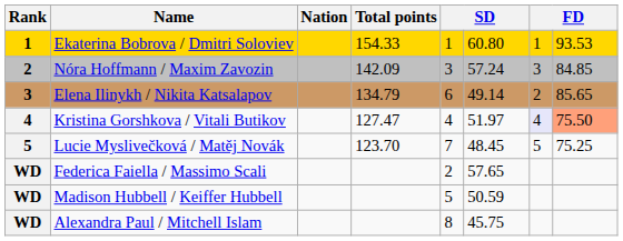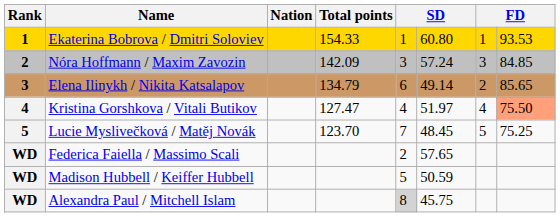Kristina Gorshkova / Vitali Butikov | column 7: lavender background -> no background
Alexandra Paul / Mitchell Islam | column 5: no background -> lightgrey background
